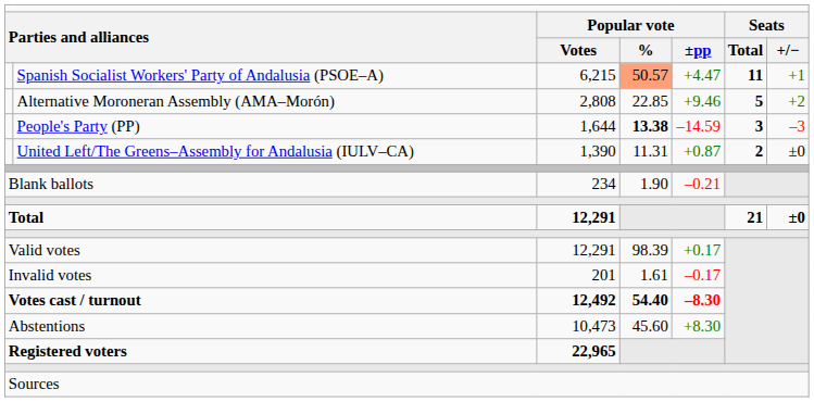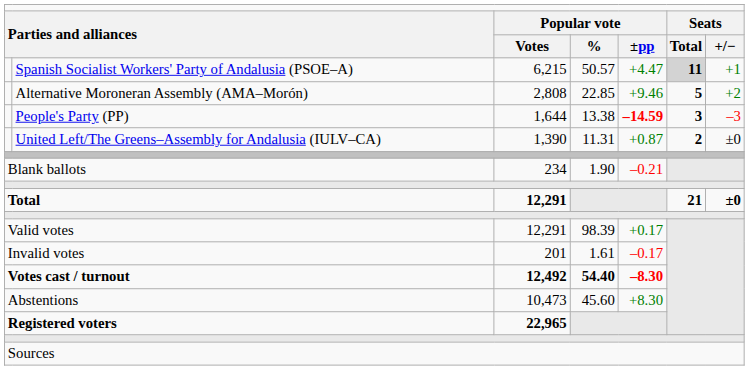Spanish Socialist Workers' Party of Andalusia (PSOE–A) | column 4: lightsalmon background -> no background
Spanish Socialist Workers' Party of Andalusia (PSOE–A) | column 6: no background -> lightgrey background
People's Party (PP) | column 4: bold -> normal
People's Party (PP) | column 5: normal -> bold
